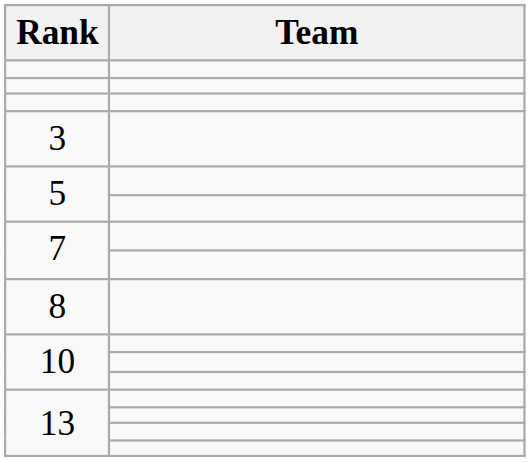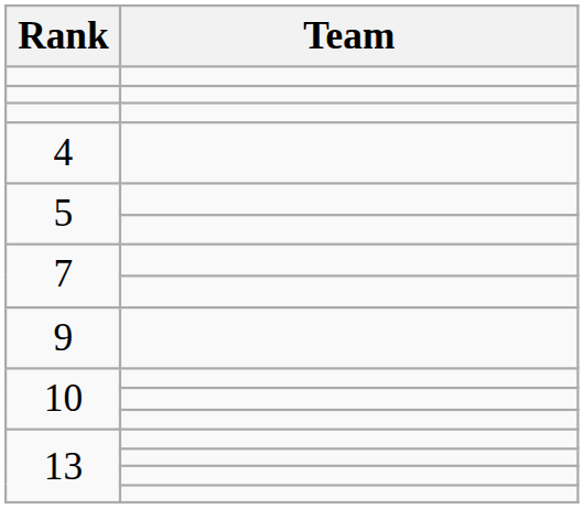row 5 | Rank: 3 -> 4
row 10 | Rank: 8 -> 9
